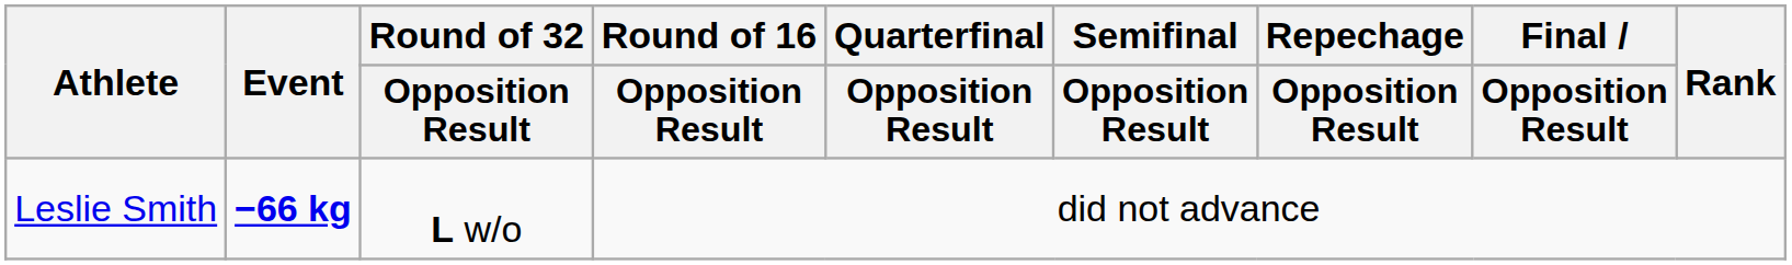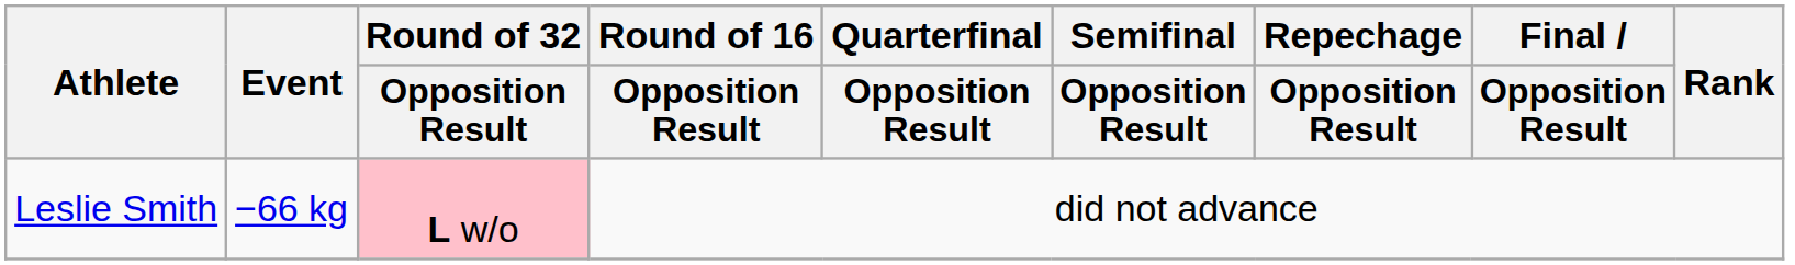Leslie Smith | Event: bold -> normal
Leslie Smith | Round of 32 / Opposition Result: no background -> pink background
